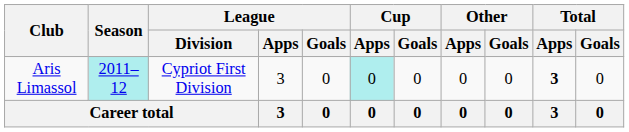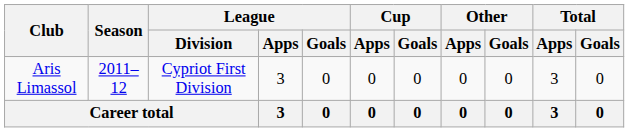Aris Limassol | Season: paleturquoise background -> no background
Aris Limassol | Cup / Apps: paleturquoise background -> no background
Aris Limassol | Total / Apps: bold -> normal
